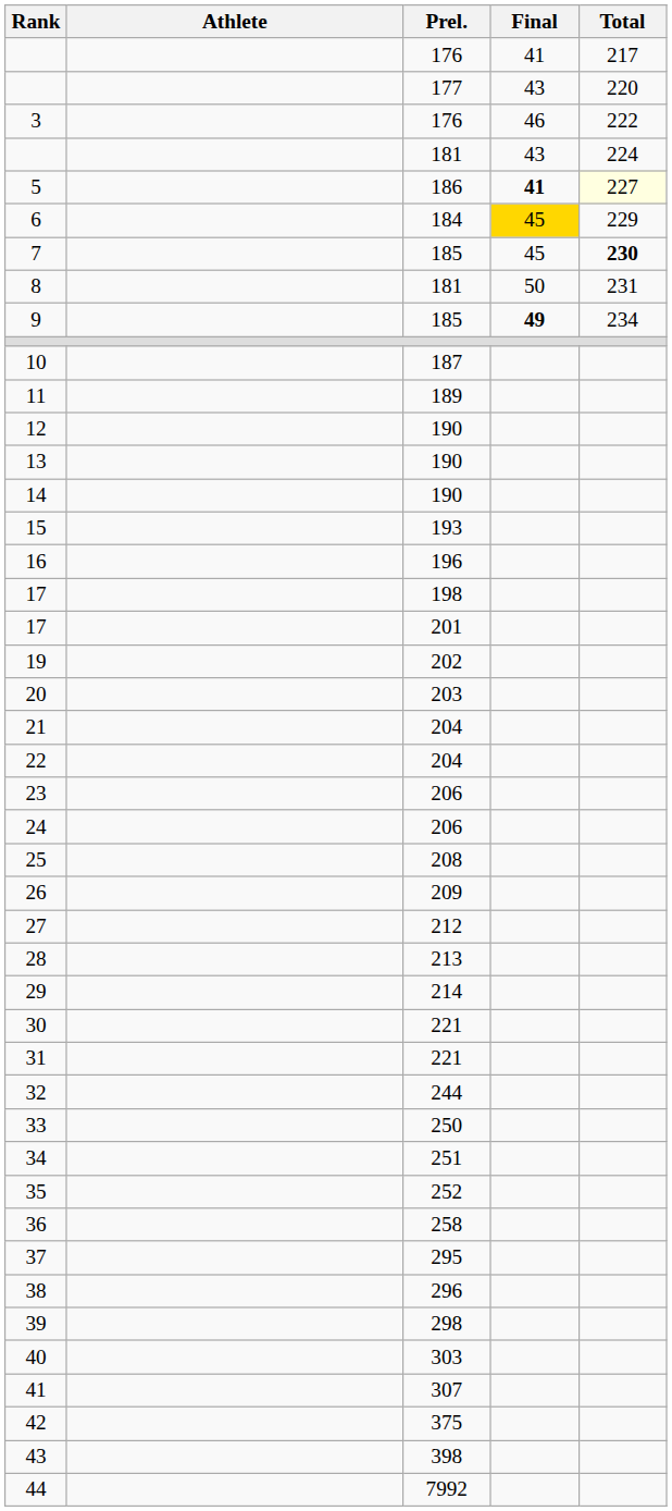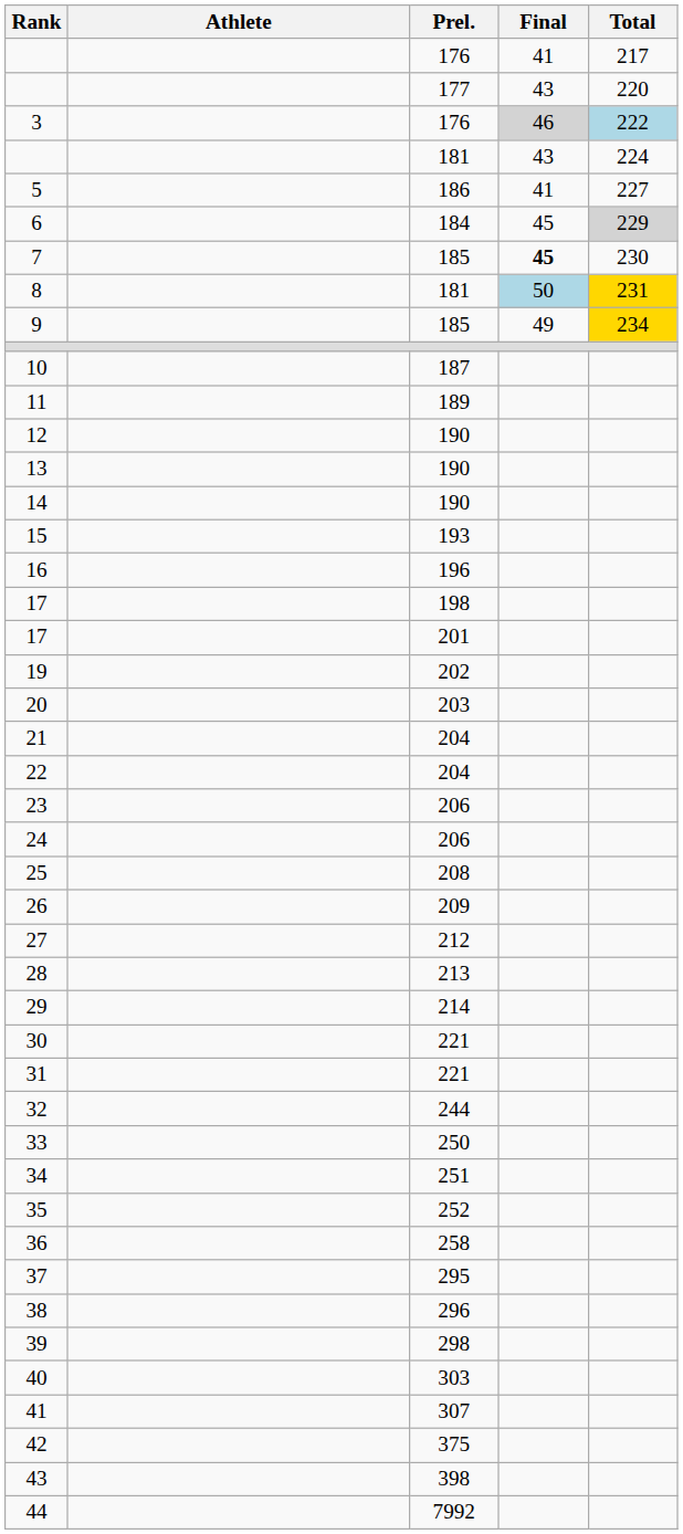3 | Final: no background -> lightgrey background
3 | Total: no background -> lightblue background
5 | Final: bold -> normal
5 | Total: lightyellow background -> no background
6 | Final: gold background -> no background
6 | Total: no background -> lightgrey background
7 | Final: normal -> bold
7 | Total: bold -> normal
8 | Final: no background -> lightblue background
8 | Total: no background -> gold background
9 | Final: bold -> normal
9 | Total: no background -> gold background
